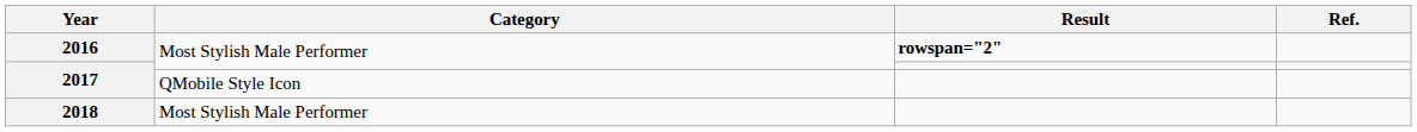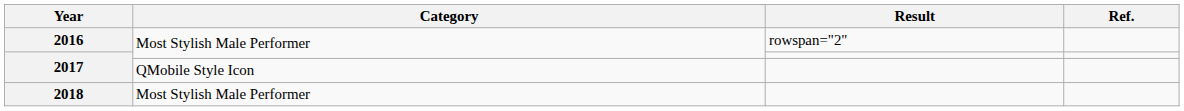2016 | Result: bold -> normal
